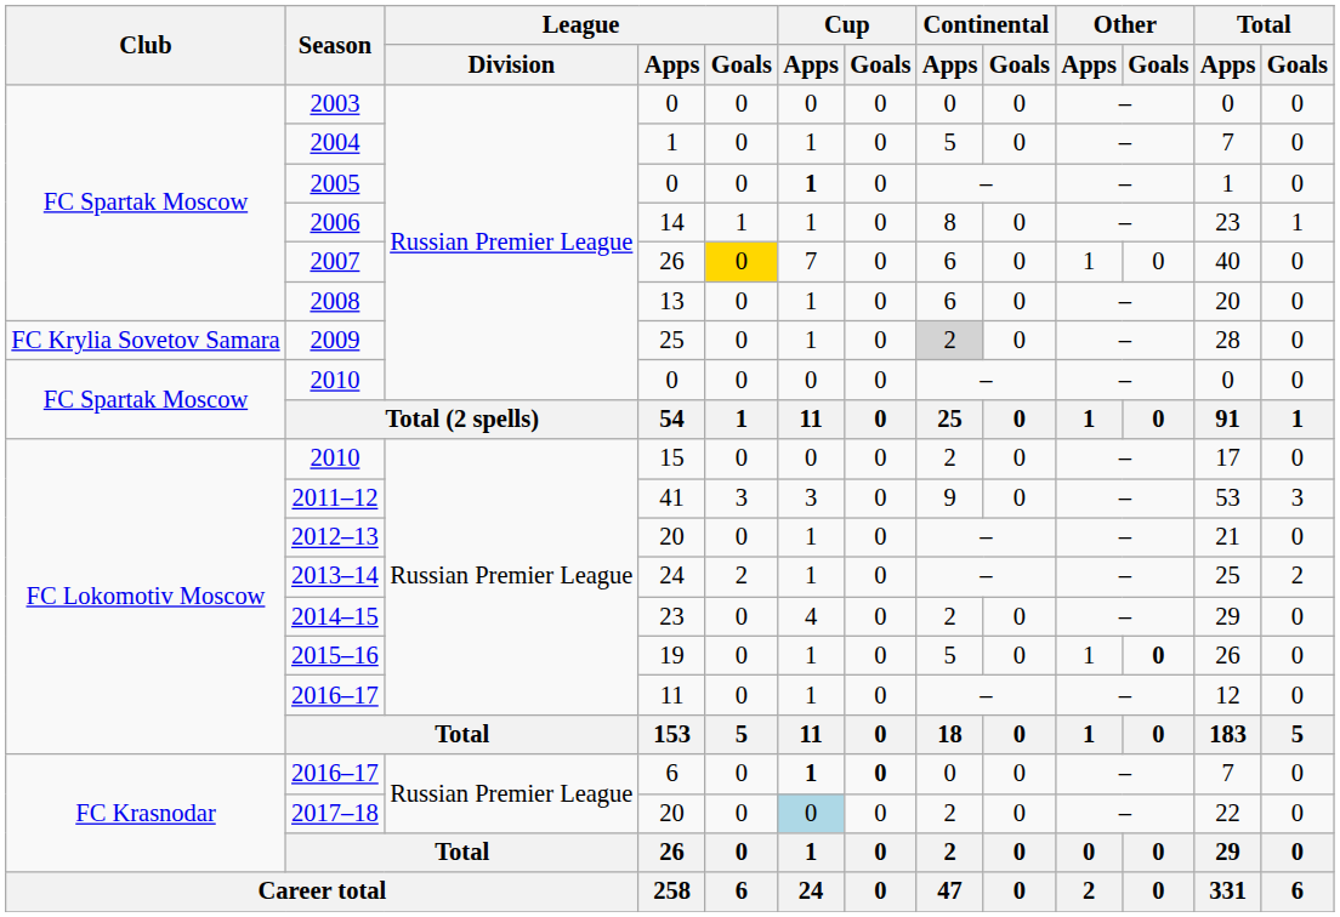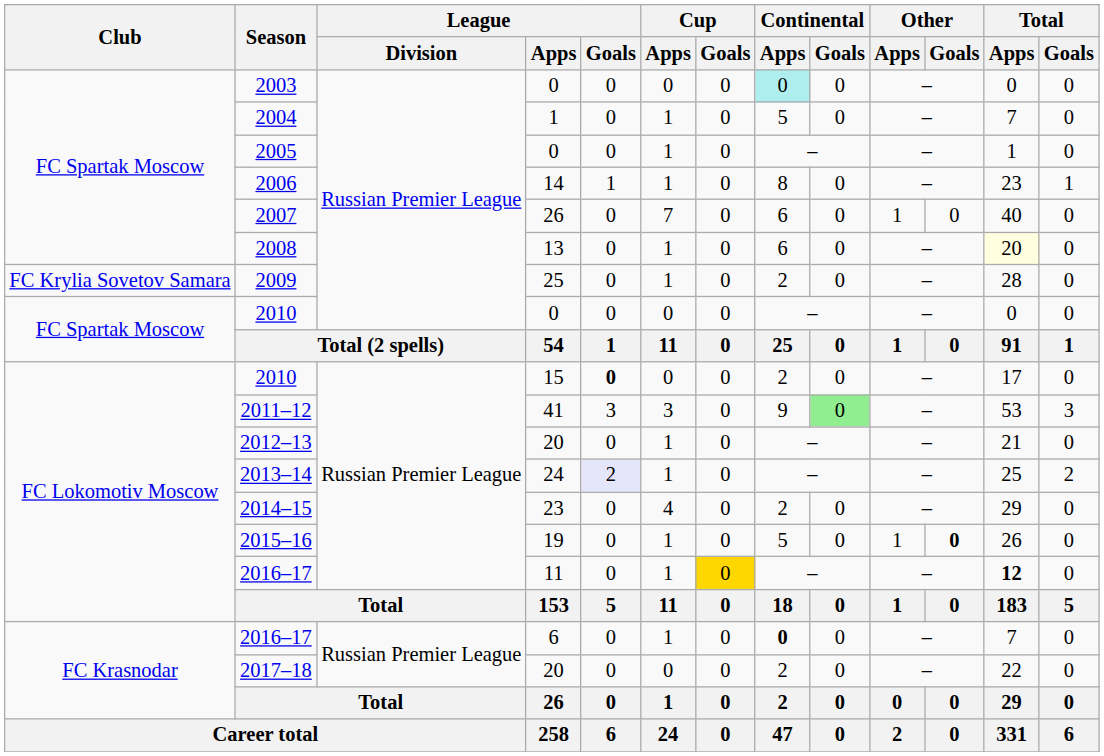2003 | Continental / Apps: no background -> paleturquoise background
2005 | Cup / Apps: bold -> normal
2007 | League / Goals: gold background -> no background
2008 | Total / Apps: no background -> lightyellow background
2009 | Continental / Apps: lightgrey background -> no background
2010 / 15 | League / Goals: normal -> bold
2011–12 | Continental / Goals: no background -> lightgreen background
2013–14 | League / Goals: no background -> lavender background
2016–17 / 11 | Cup / Goals: no background -> gold background
2016–17 / 11 | Total / Apps: normal -> bold
2016–17 / 6 | Cup / Apps: bold -> normal
2016–17 / 6 | Cup / Goals: bold -> normal
2016–17 / 6 | Continental / Apps: normal -> bold
2017–18 | Cup / Apps: lightblue background -> no background
